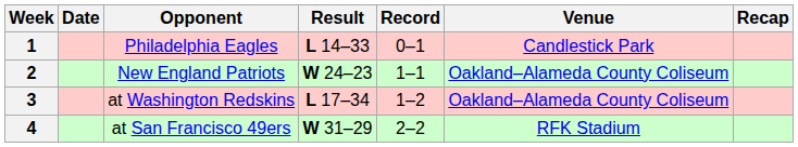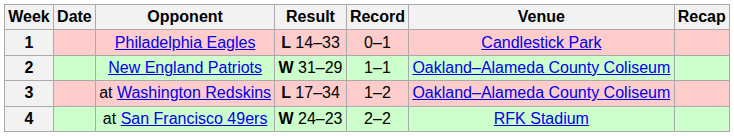2 | Result: W 24–23 -> W 31–29
4 | Result: W 31–29 -> W 24–23
